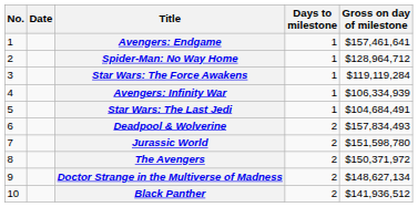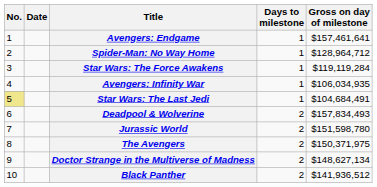Avengers: Infinity War | Gross on day of milestone: $106,334,939 -> $106,034,935
Star Wars: The Last Jedi | No.: no background -> khaki background
The Avengers | Gross on day of milestone: $150,371,972 -> $150,371,975
